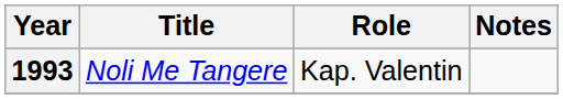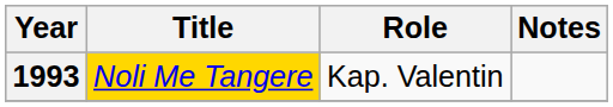1993 | Title: no background -> gold background
